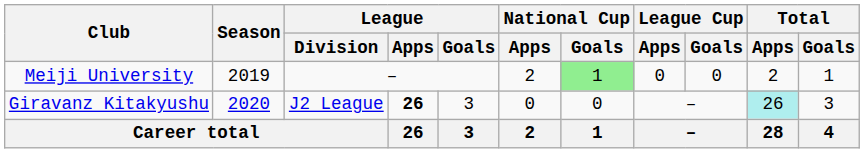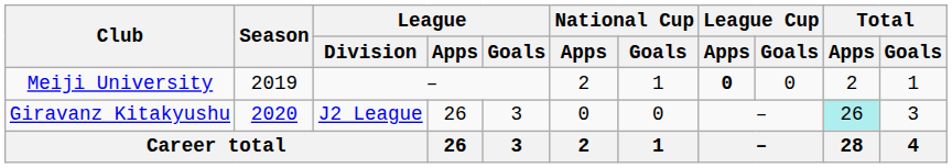Meiji University | National Cup / Goals: lightgreen background -> no background
Meiji University | League Cup / Apps: normal -> bold
Giravanz Kitakyushu | League / Apps: bold -> normal
